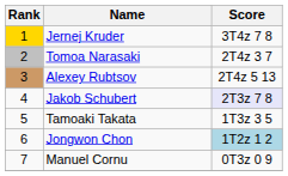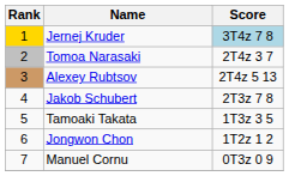Jernej Kruder | Score: no background -> lightblue background
Jakob Schubert | Score: lavender background -> no background
Jongwon Chon | Score: lightblue background -> no background
